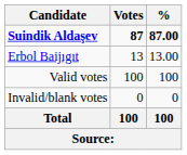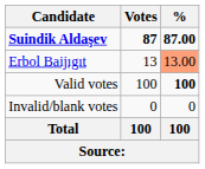Erbol Baijıgıt | %: no background -> lightsalmon background
Valid votes | %: normal -> bold
